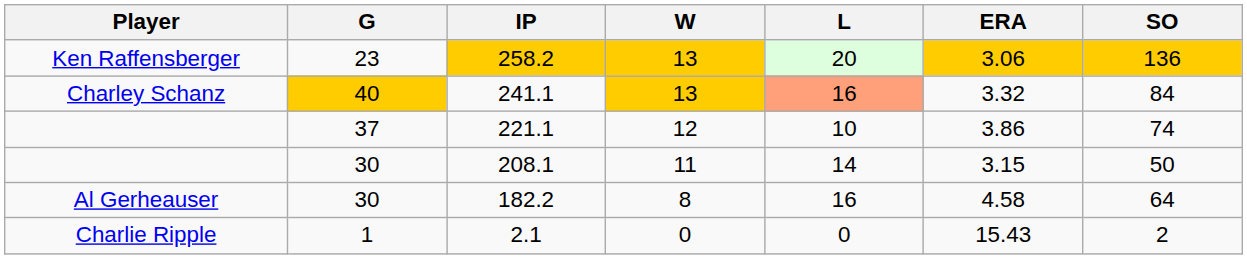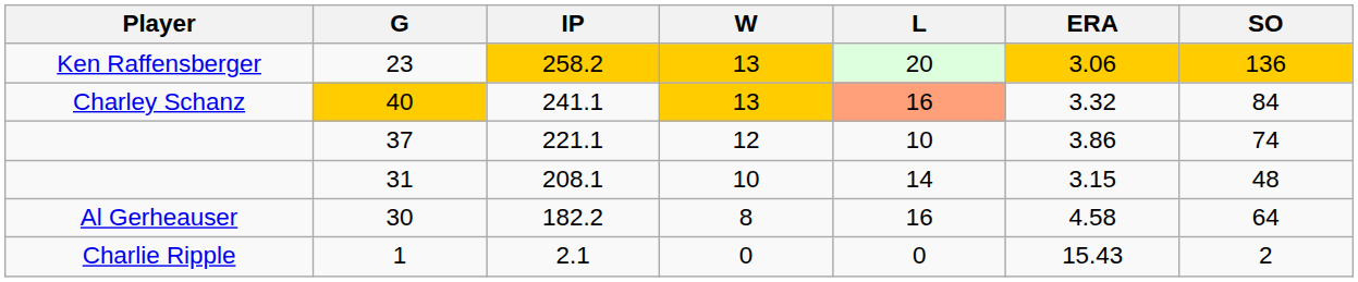208.1 | G: 30 -> 31
208.1 | W: 11 -> 10
208.1 | SO: 50 -> 48
